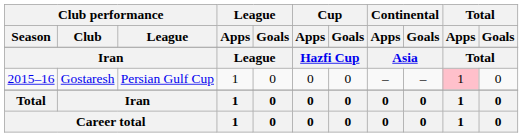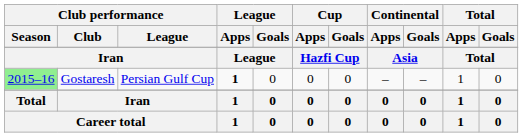Gostaresh | Club performance / Season: no background -> lightgreen background
Gostaresh | League / Apps: normal -> bold
Gostaresh | Total / Apps: pink background -> no background
